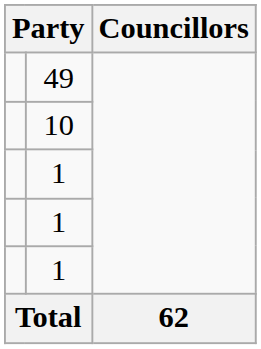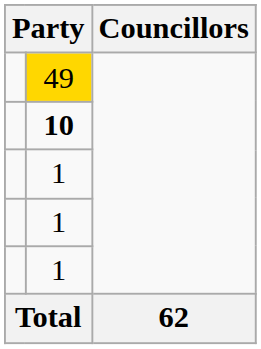49 | column 2: no background -> gold background
10 | column 2: normal -> bold
